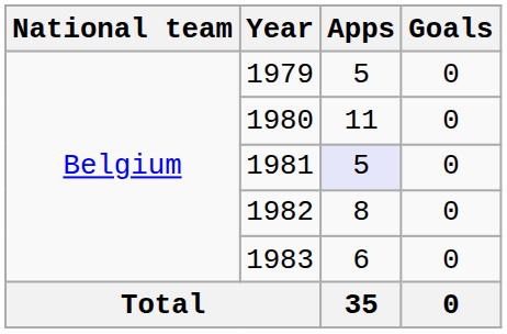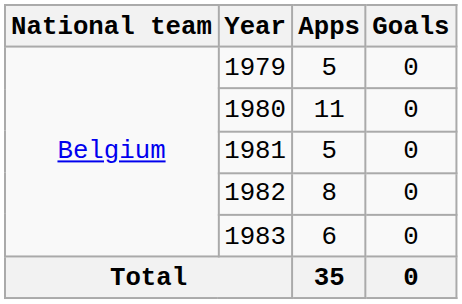1981 | Apps: lavender background -> no background
